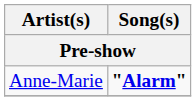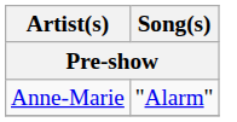Anne-Marie | Song(s): bold -> normal
